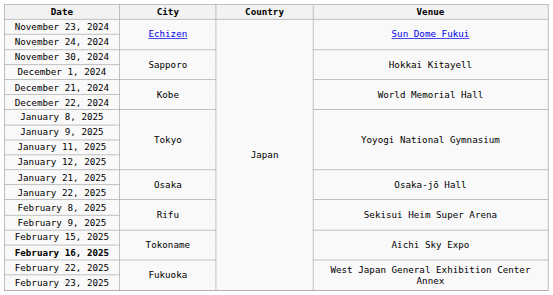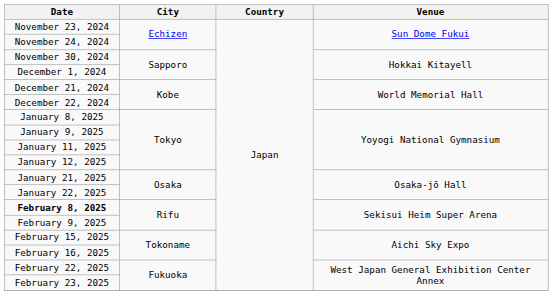February 8, 2025 | Date: normal -> bold
February 16, 2025 | Date: bold -> normal
